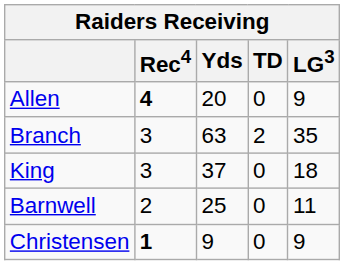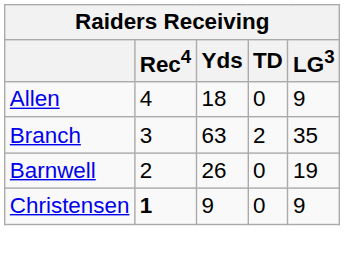Allen | Rec4: bold -> normal
Allen | Yds: 20 -> 18
- row: King | 3 | 37 | 0 | 18
Barnwell | Yds: 25 -> 26
Barnwell | LG3: 11 -> 19
